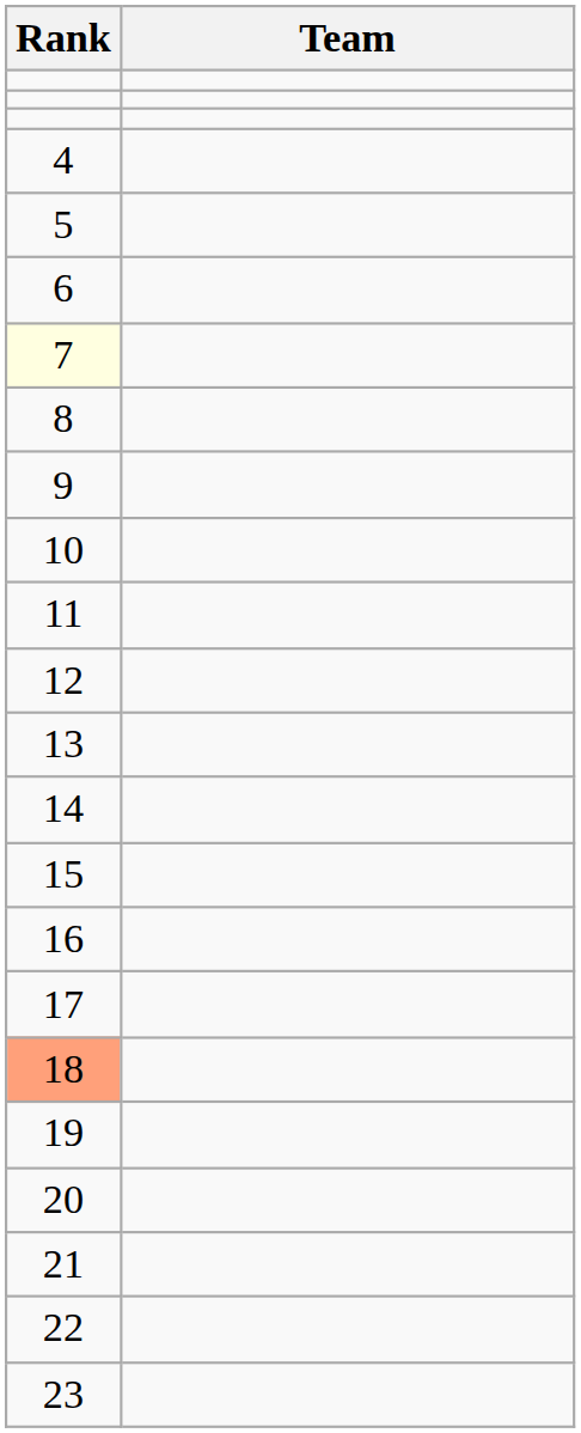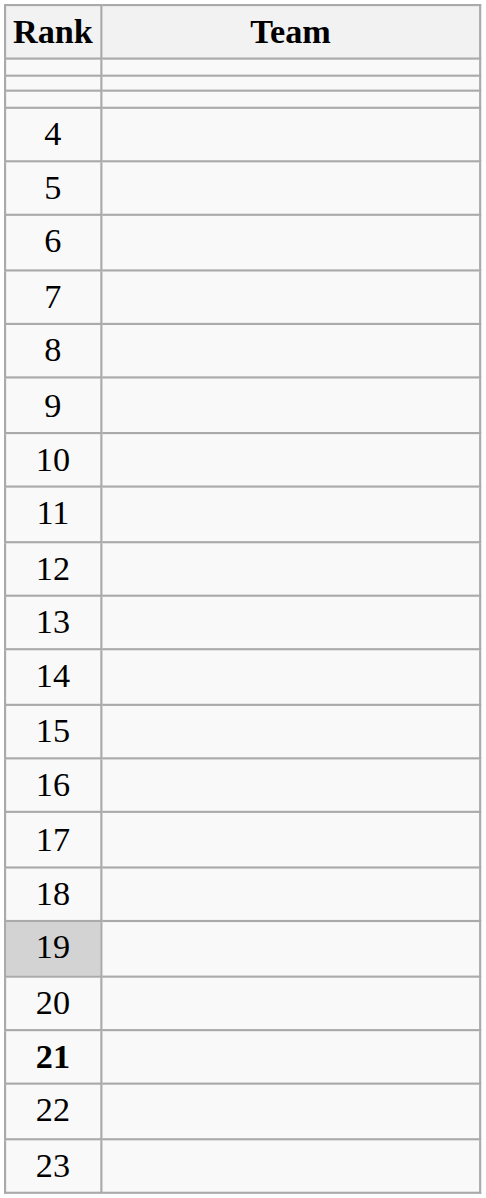row 8 | Rank: lightyellow background -> no background
row 19 | Rank: lightsalmon background -> no background
row 20 | Rank: no background -> lightgrey background
row 22 | Rank: normal -> bold
